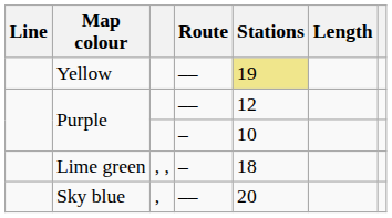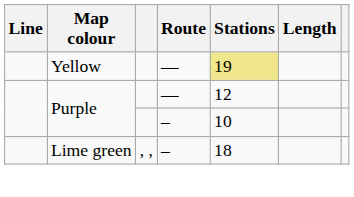- row: Sky blue | , | –– | 20
